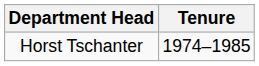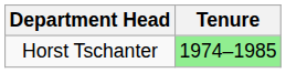Horst Tschanter | Tenure: no background -> lightgreen background
